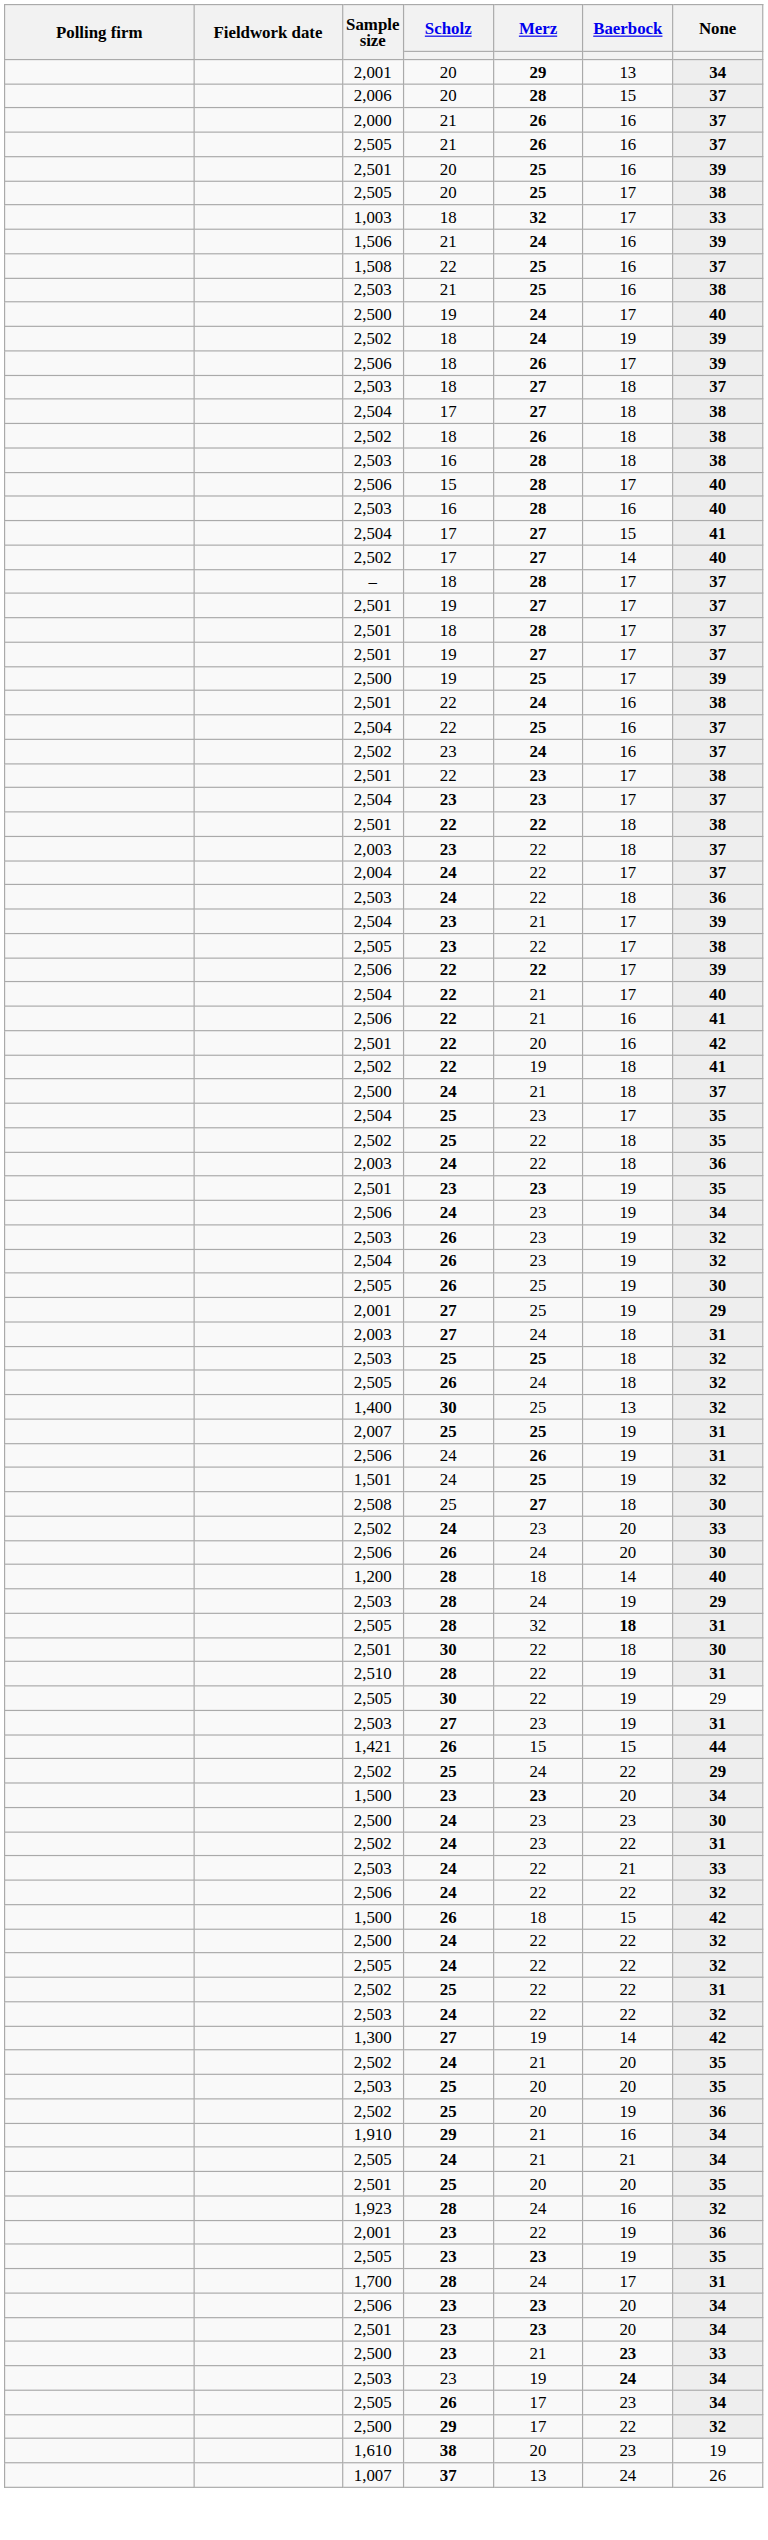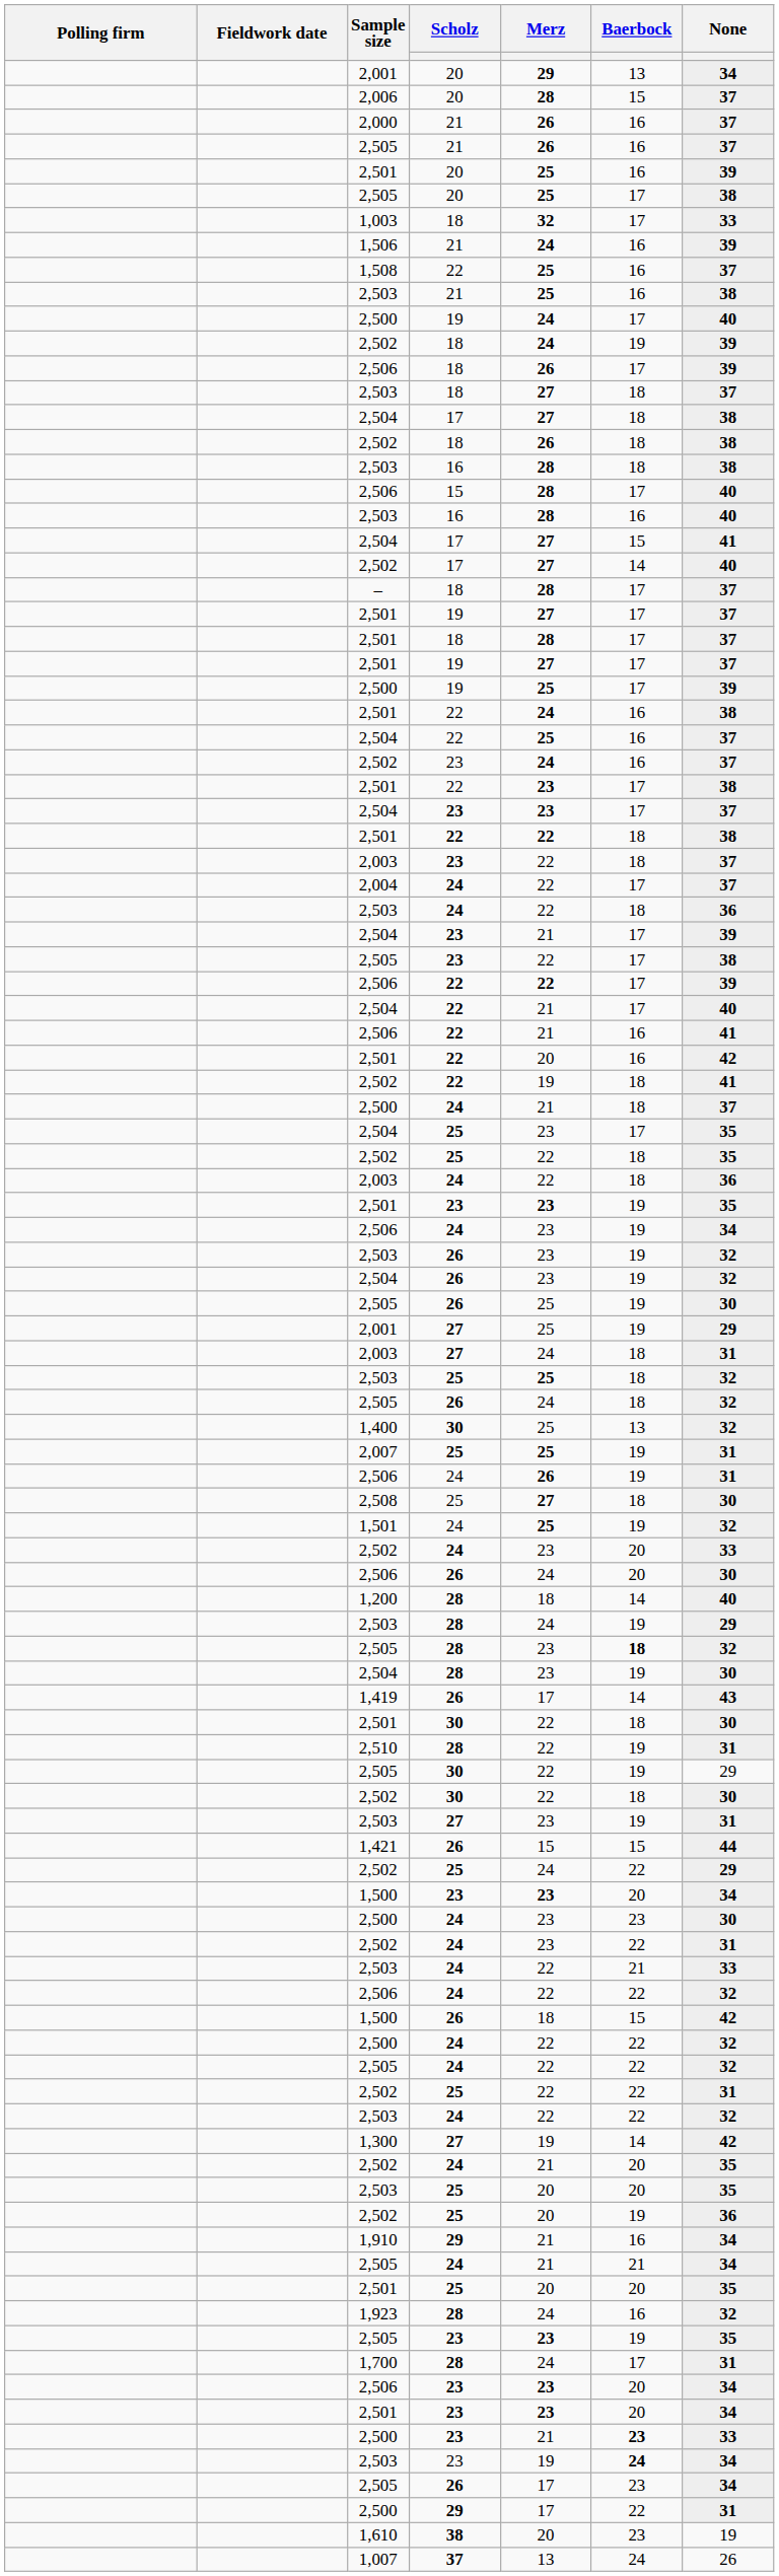rows swapped: 2,508 <-> 1,501
2,505 / 28 | Merz: 32 -> 23
2,505 / 28 | None: 31 -> 32
+ row: 2,504 | 28 | 23 | 19 | 30
+ row: 1,419 | 26 | 17 | 14 | 43
+ row: 2,502 | 30 | 22 | 18 | 30
- row: 2,001 | 23 | 22 | 19 | 36
2,500 / 29 | None: 32 -> 31
